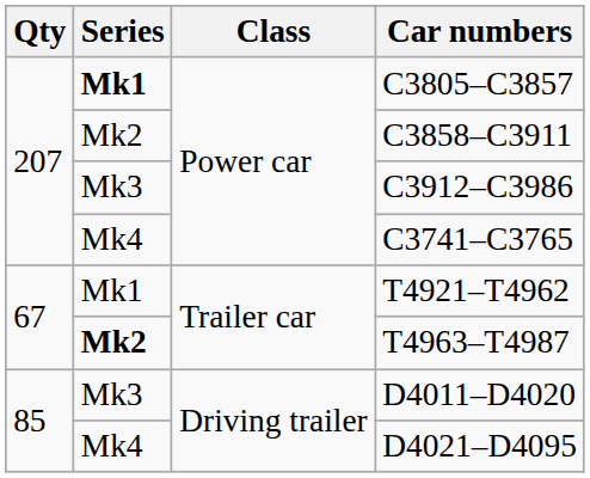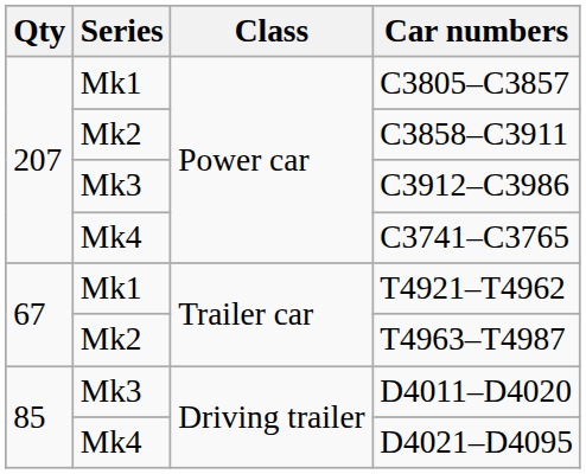C3805–C3857 | Series: bold -> normal
T4963–T4987 | Series: bold -> normal
